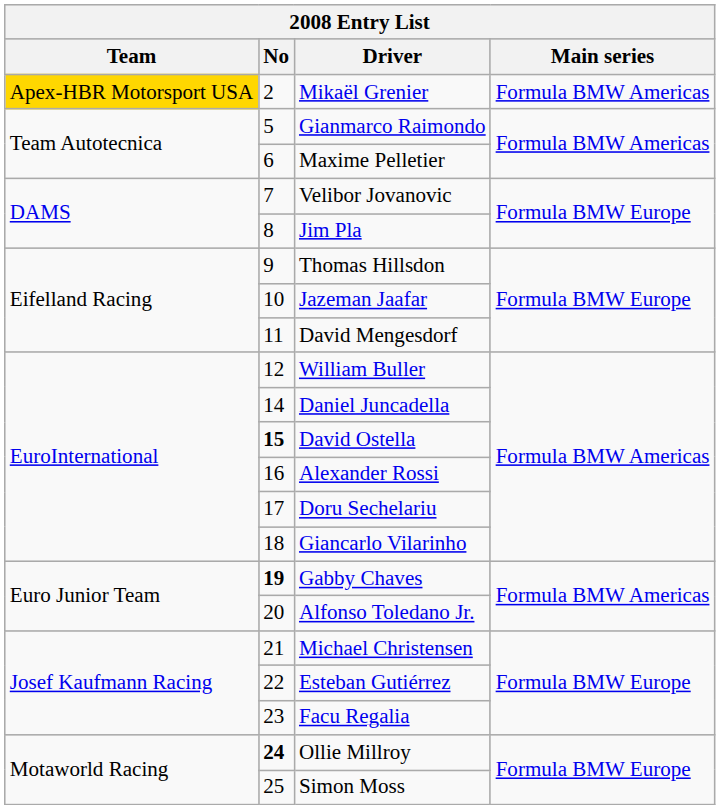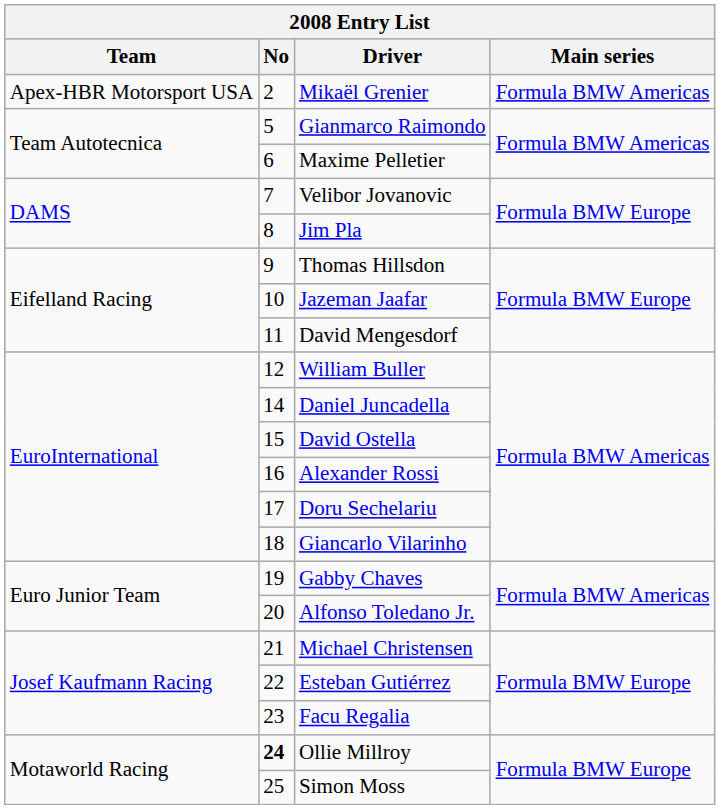Mikaël Grenier | Team: gold background -> no background
David Ostella | No: bold -> normal
Gabby Chaves | No: bold -> normal
